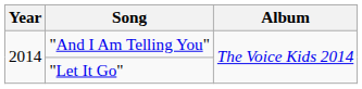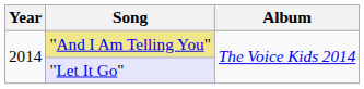"And I Am Telling You" | Song: no background -> khaki background
"Let It Go" | Song: no background -> lavender background
